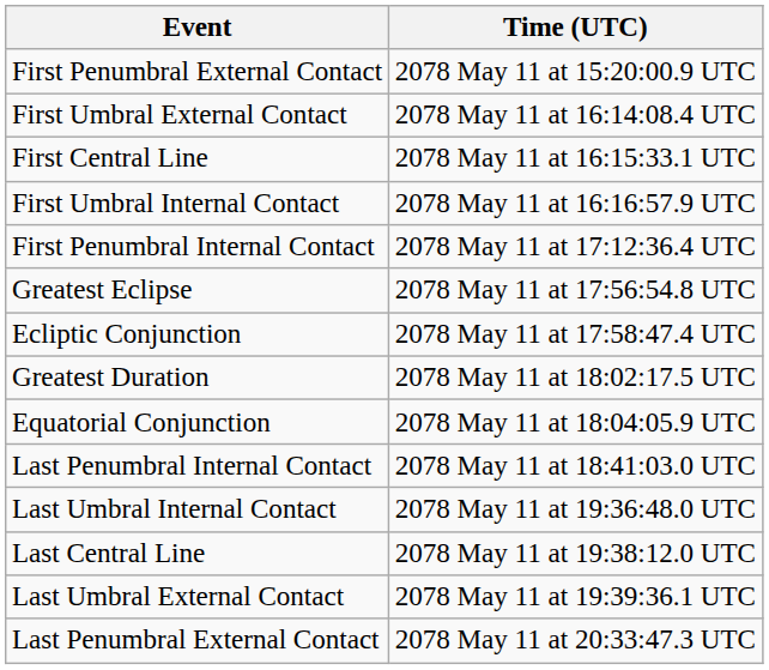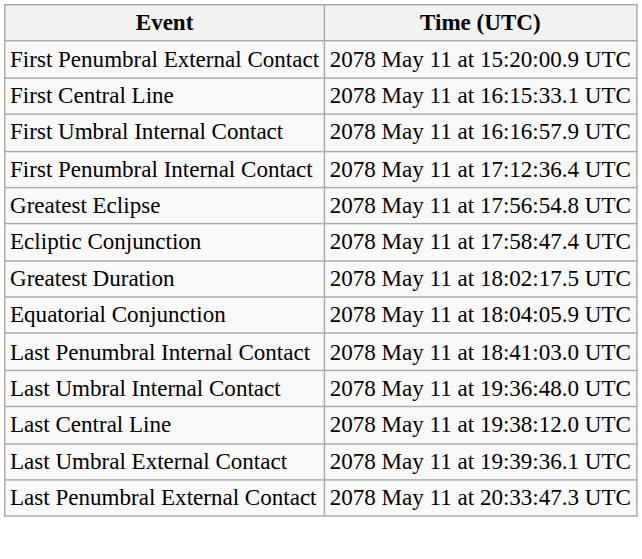- row: First Umbral External Contact | 2078 May 11 at 16:14:08.4 UTC
